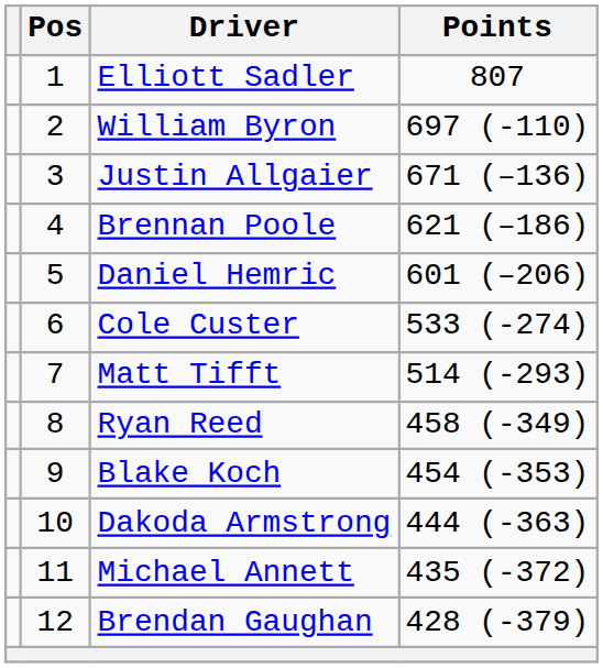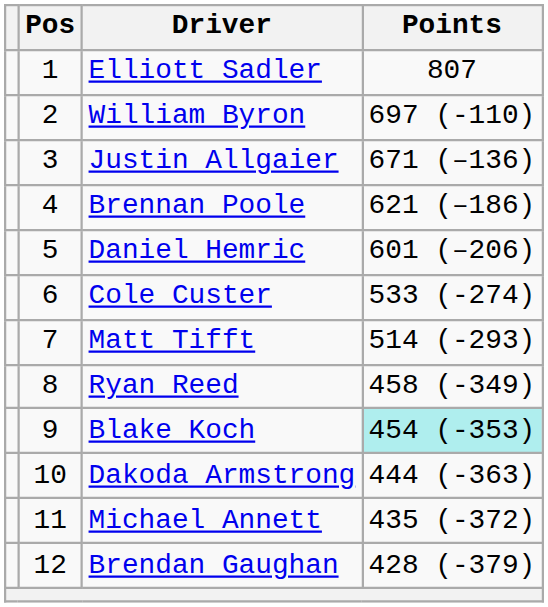Blake Koch | Points: no background -> paleturquoise background
